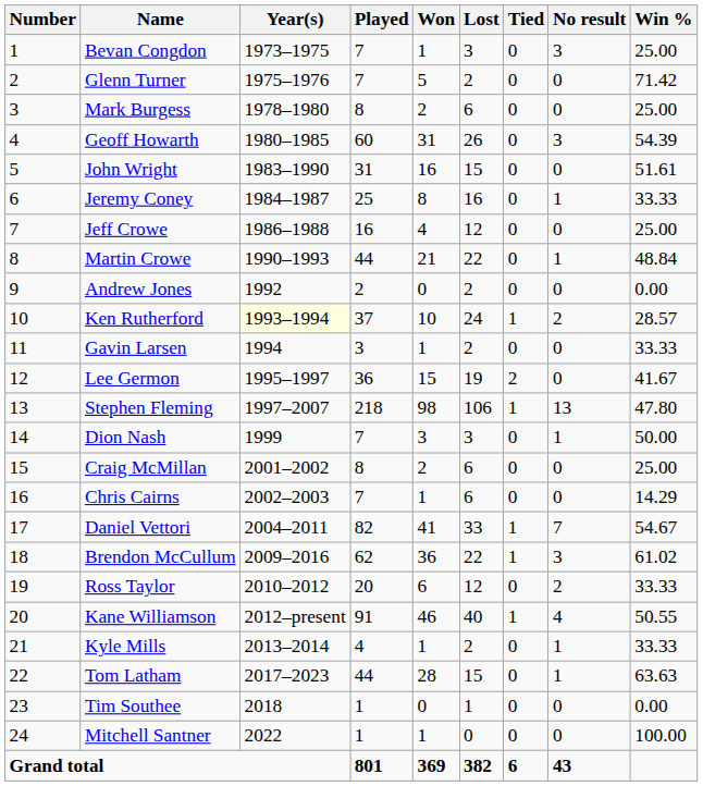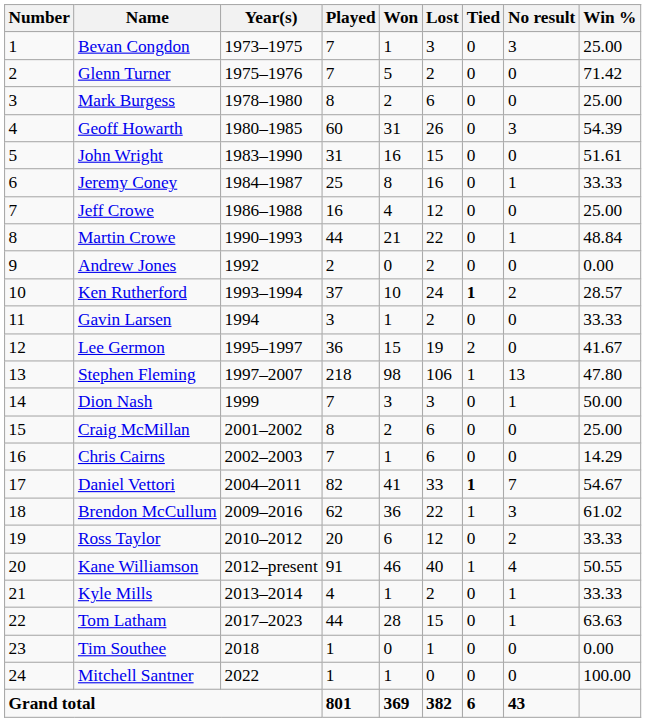Ken Rutherford | Year(s): lightyellow background -> no background
Ken Rutherford | Tied: normal -> bold
Daniel Vettori | Tied: normal -> bold
